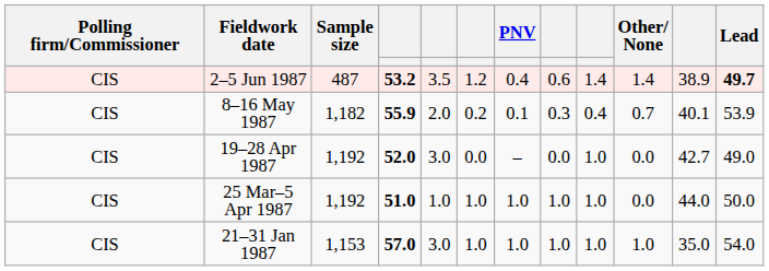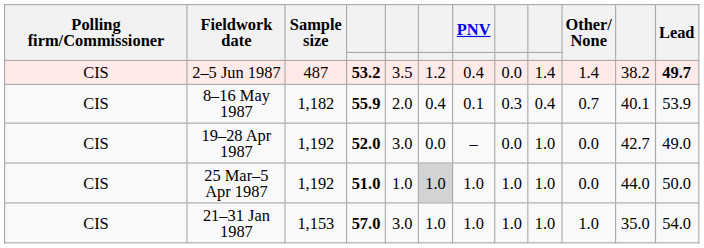2–5 Jun 1987 | column 8: 0.6 -> 0.0
2–5 Jun 1987 | column 11: 38.9 -> 38.2
8–16 May 1987 | column 6: 0.2 -> 0.4
25 Mar–5 Apr 1987 | column 6: no background -> lightgrey background
